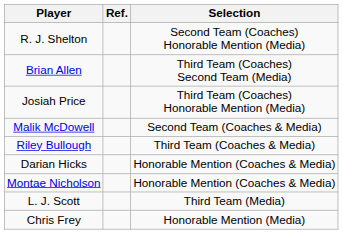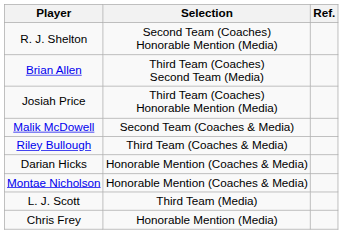columns swapped: Selection <-> Ref.
